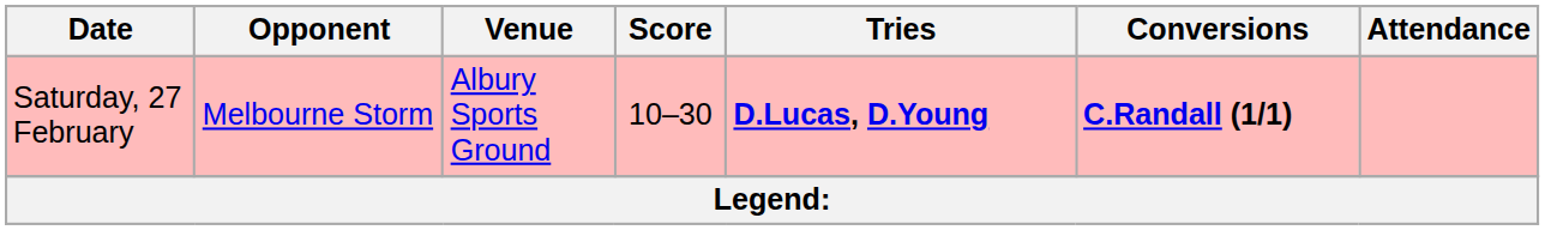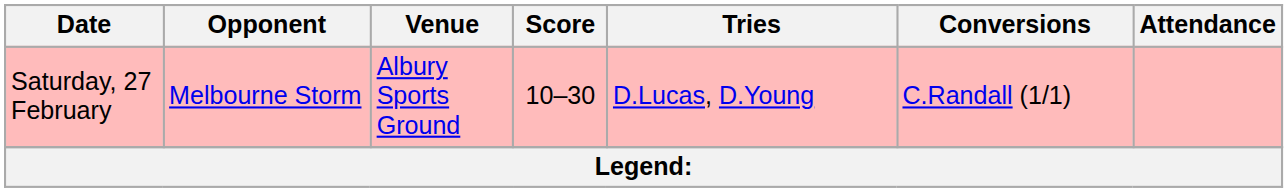Saturday, 27 February | Tries: bold -> normal
Saturday, 27 February | Conversions: bold -> normal
